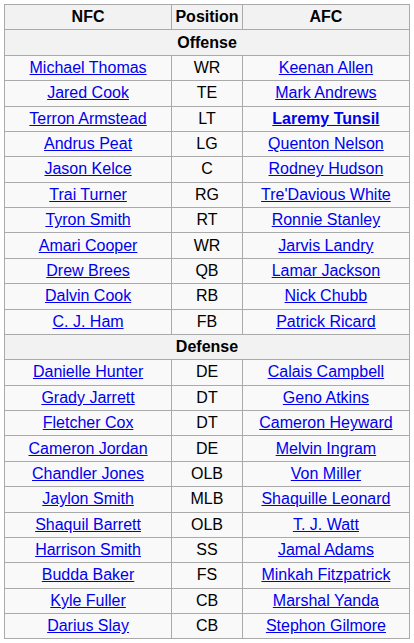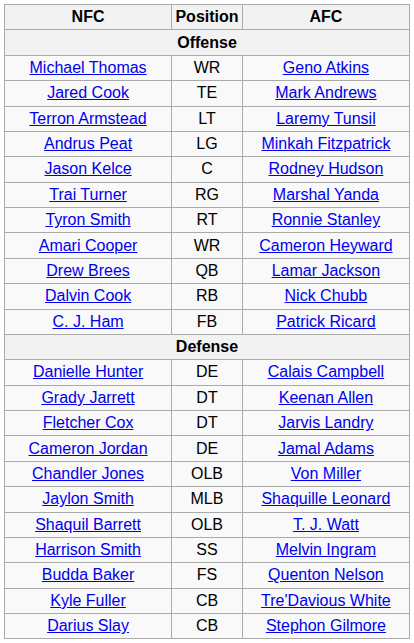Michael Thomas | AFC: Keenan Allen -> Geno Atkins
Terron Armstead | AFC: bold -> normal
Andrus Peat | AFC: Quenton Nelson -> Minkah Fitzpatrick
Trai Turner | AFC: Tre'Davious White -> Marshal Yanda
Amari Cooper | AFC: Jarvis Landry -> Cameron Heyward
Grady Jarrett | AFC: Geno Atkins -> Keenan Allen
Fletcher Cox | AFC: Cameron Heyward -> Jarvis Landry
Cameron Jordan | AFC: Melvin Ingram -> Jamal Adams
Harrison Smith | AFC: Jamal Adams -> Melvin Ingram
Budda Baker | AFC: Minkah Fitzpatrick -> Quenton Nelson
Kyle Fuller | AFC: Marshal Yanda -> Tre'Davious White
